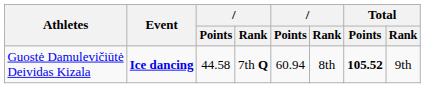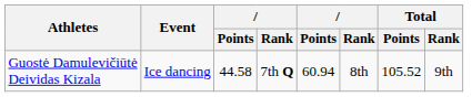Guostė Damulevičiūtė Deividas Kizala | Event: bold -> normal
Guostė Damulevičiūtė Deividas Kizala | Total / Points: bold -> normal
